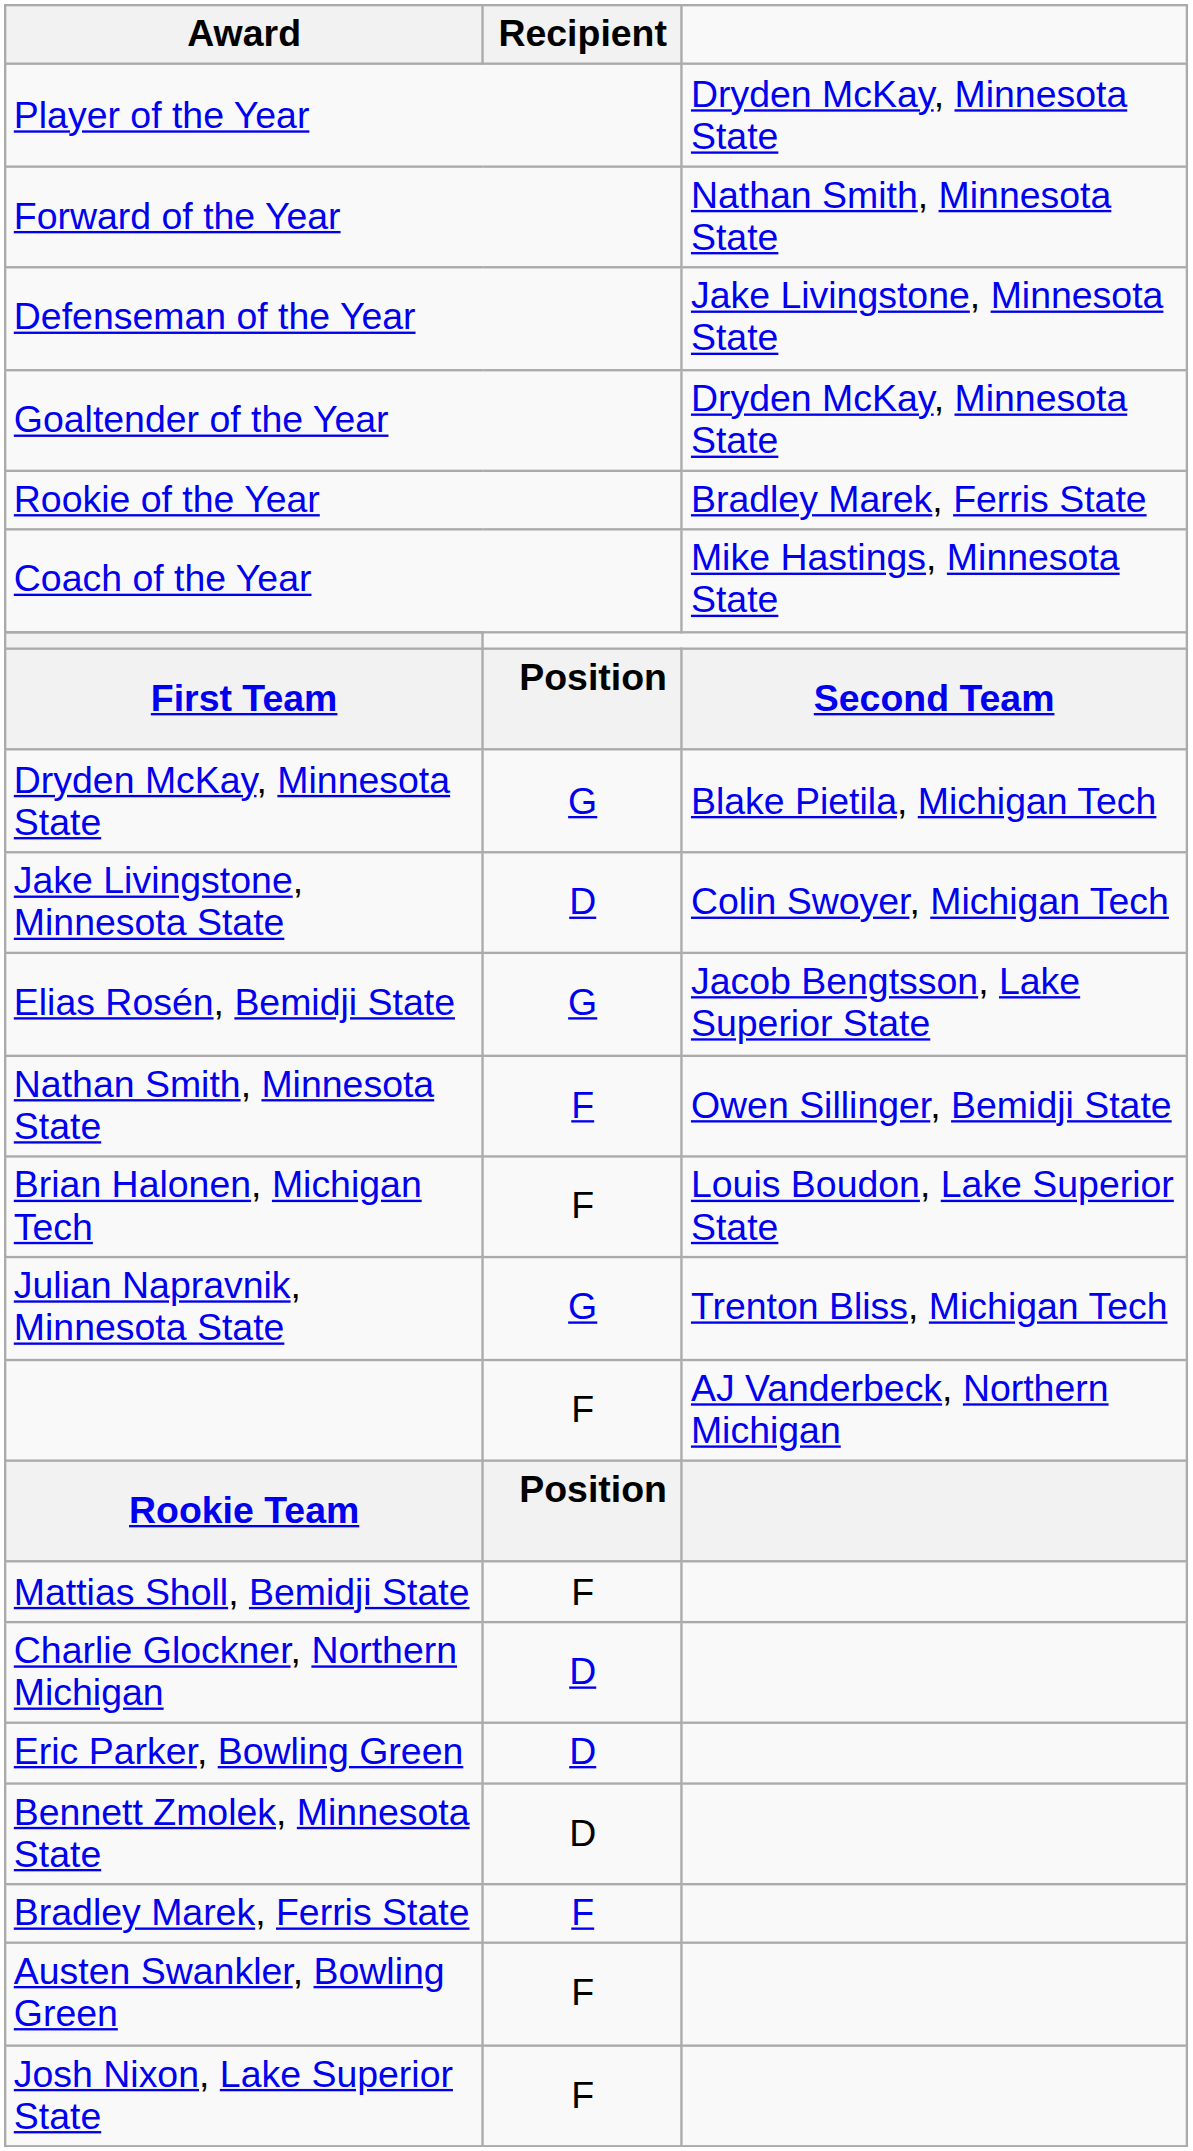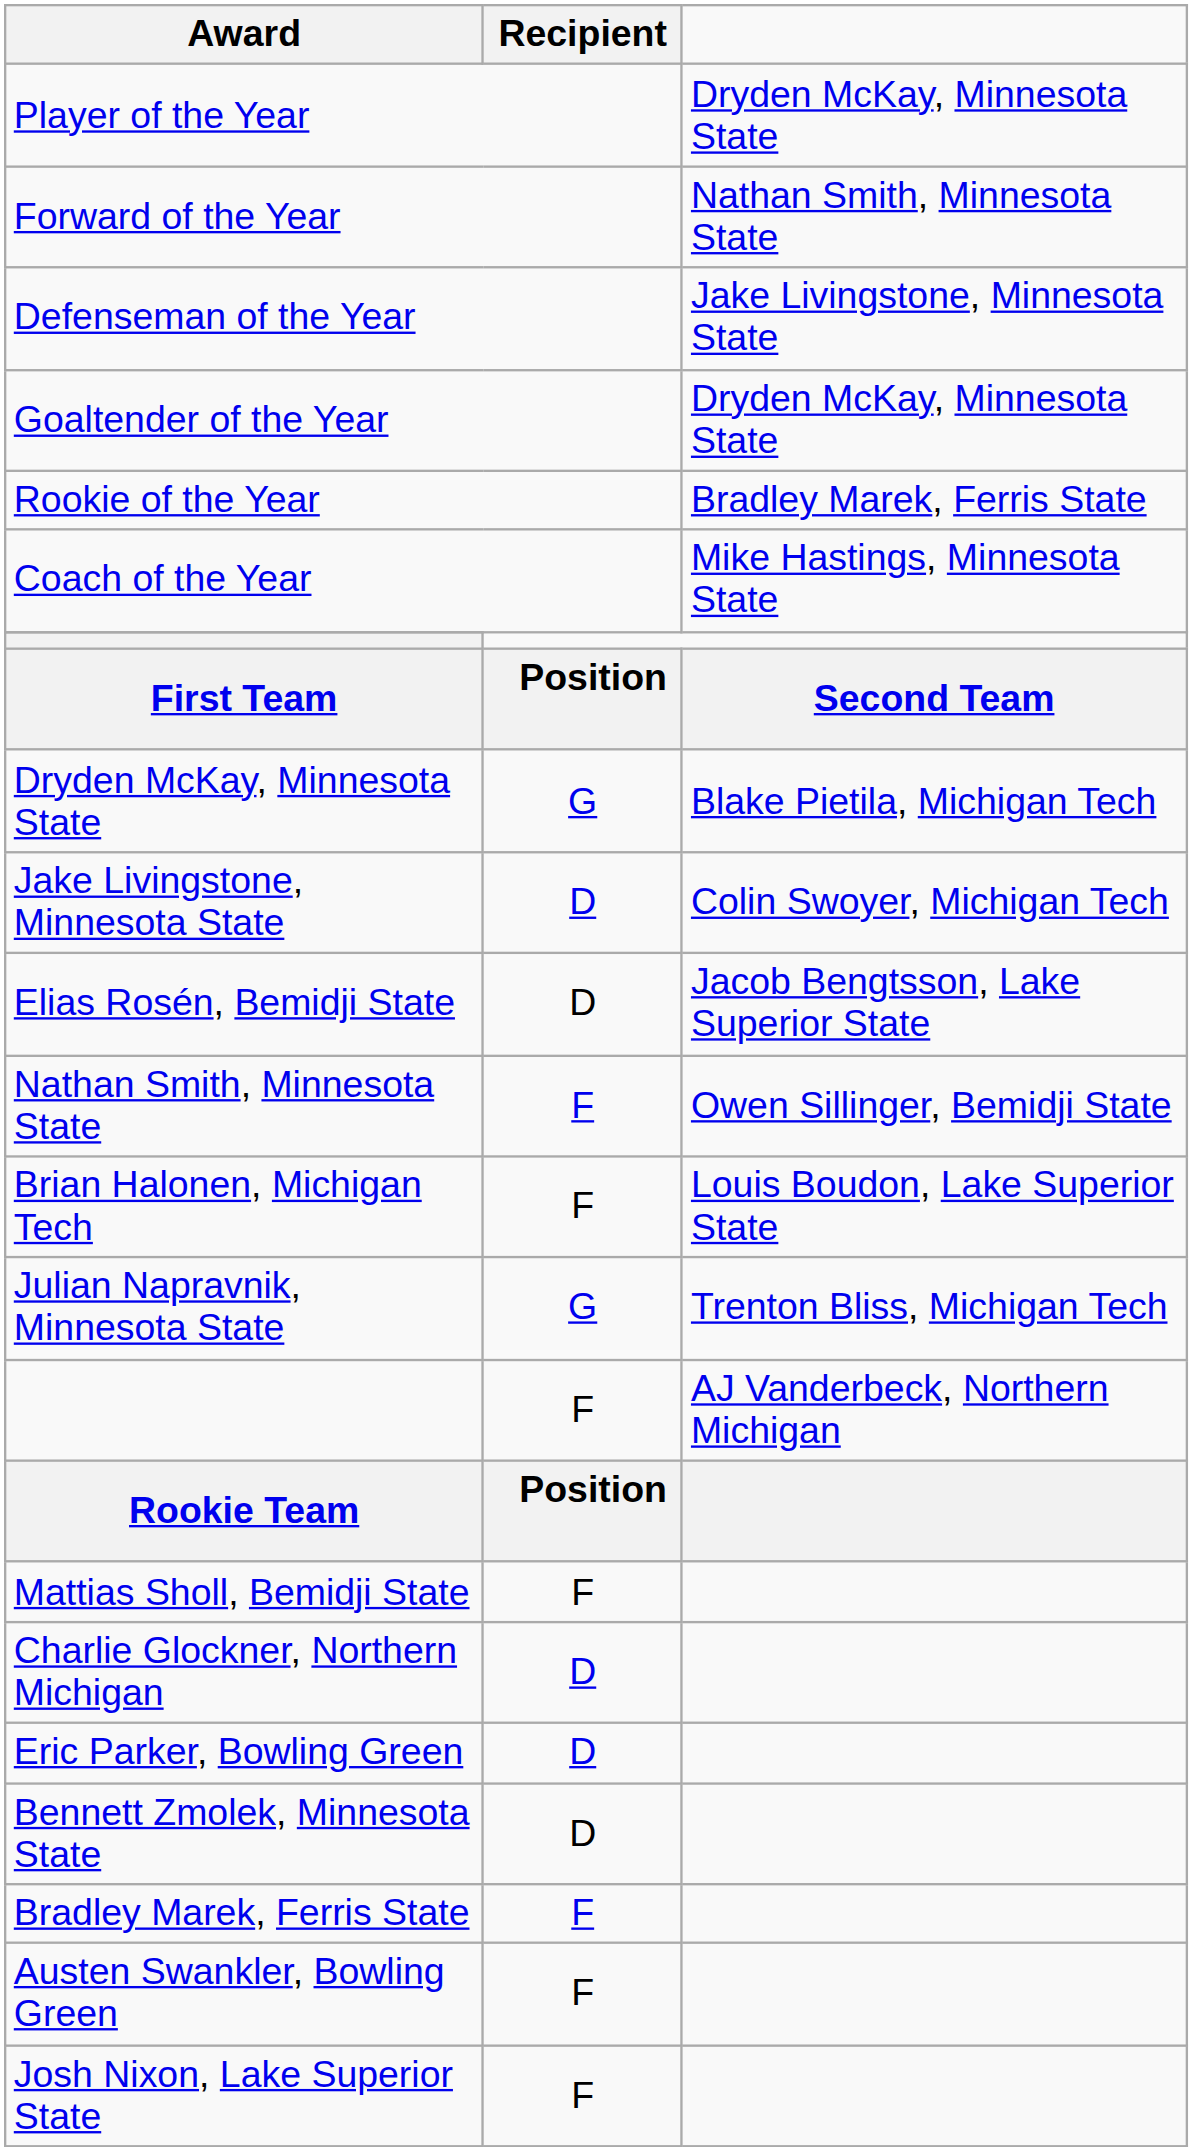Elias Rosén, Bemidji State | Recipient: G -> D
